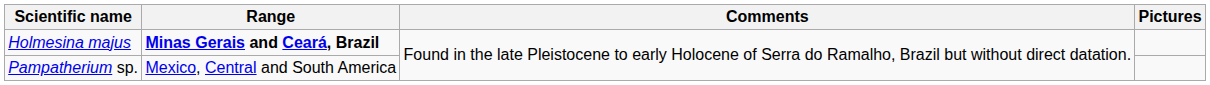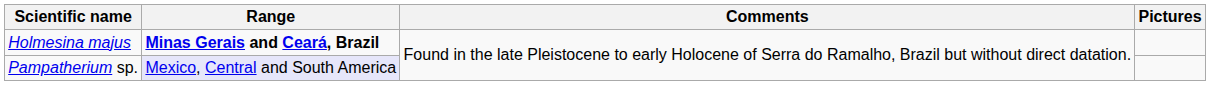Pampatherium sp. | Range: no background -> lavender background
